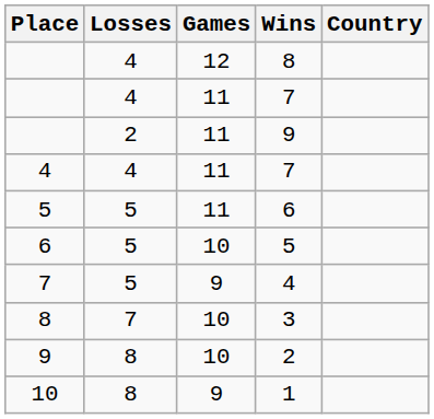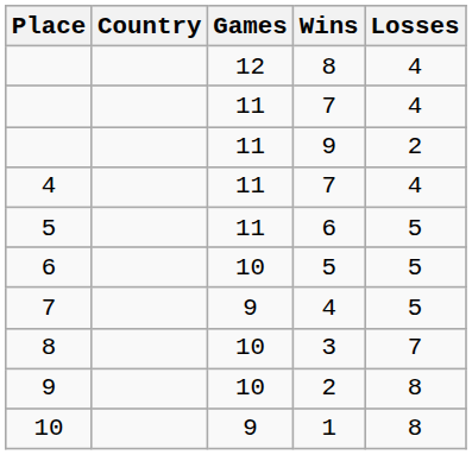columns swapped: Country <-> Losses
